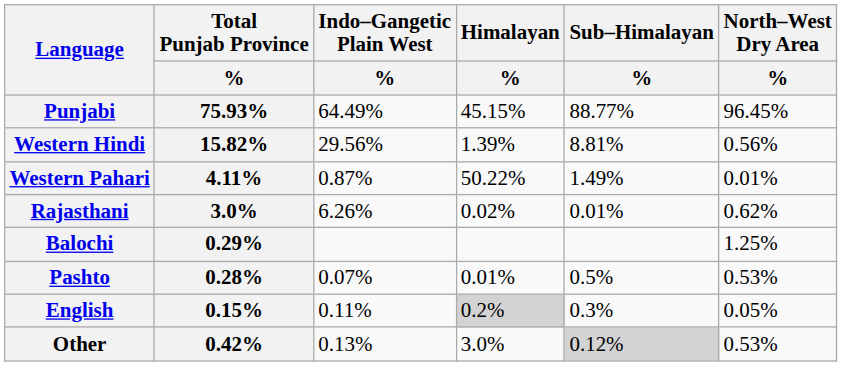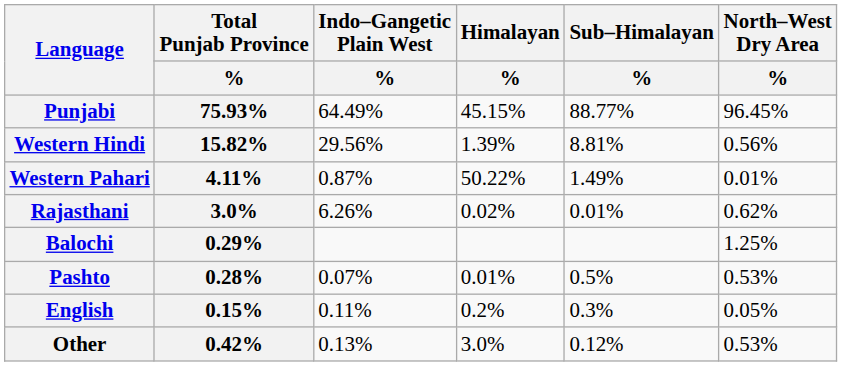English | Himalayan / %: lightgrey background -> no background
Other | Sub–Himalayan / %: lightgrey background -> no background
